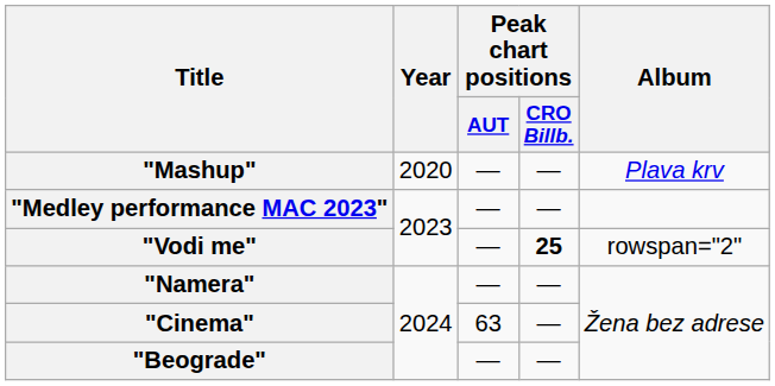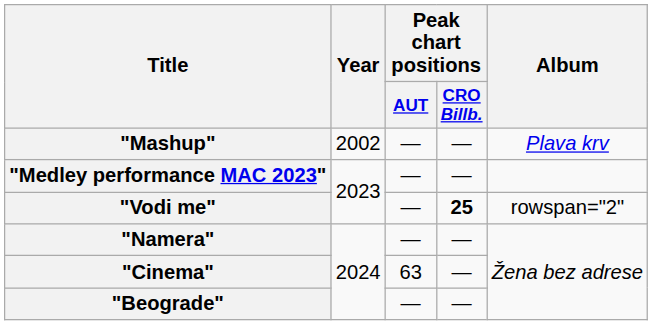"Mashup" | Year: 2020 -> 2002
